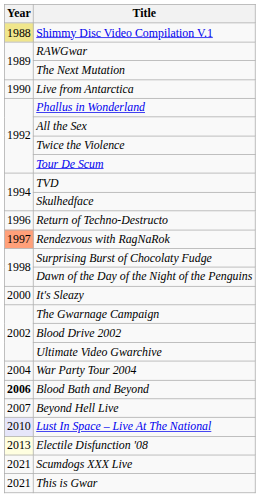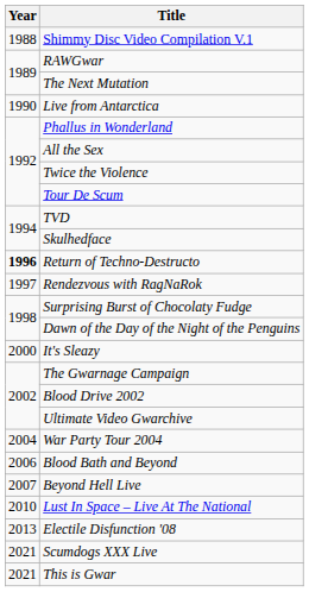Shimmy Disc Video Compilation V.1 | Year: khaki background -> no background
Return of Techno-Destructo | Year: normal -> bold
Rendezvous with RagNaRok | Year: lightsalmon background -> no background
Blood Bath and Beyond | Year: bold -> normal
Lust In Space – Live At The National | Year: lavender background -> no background
Electile Disfunction '08 | Year: lightyellow background -> no background
